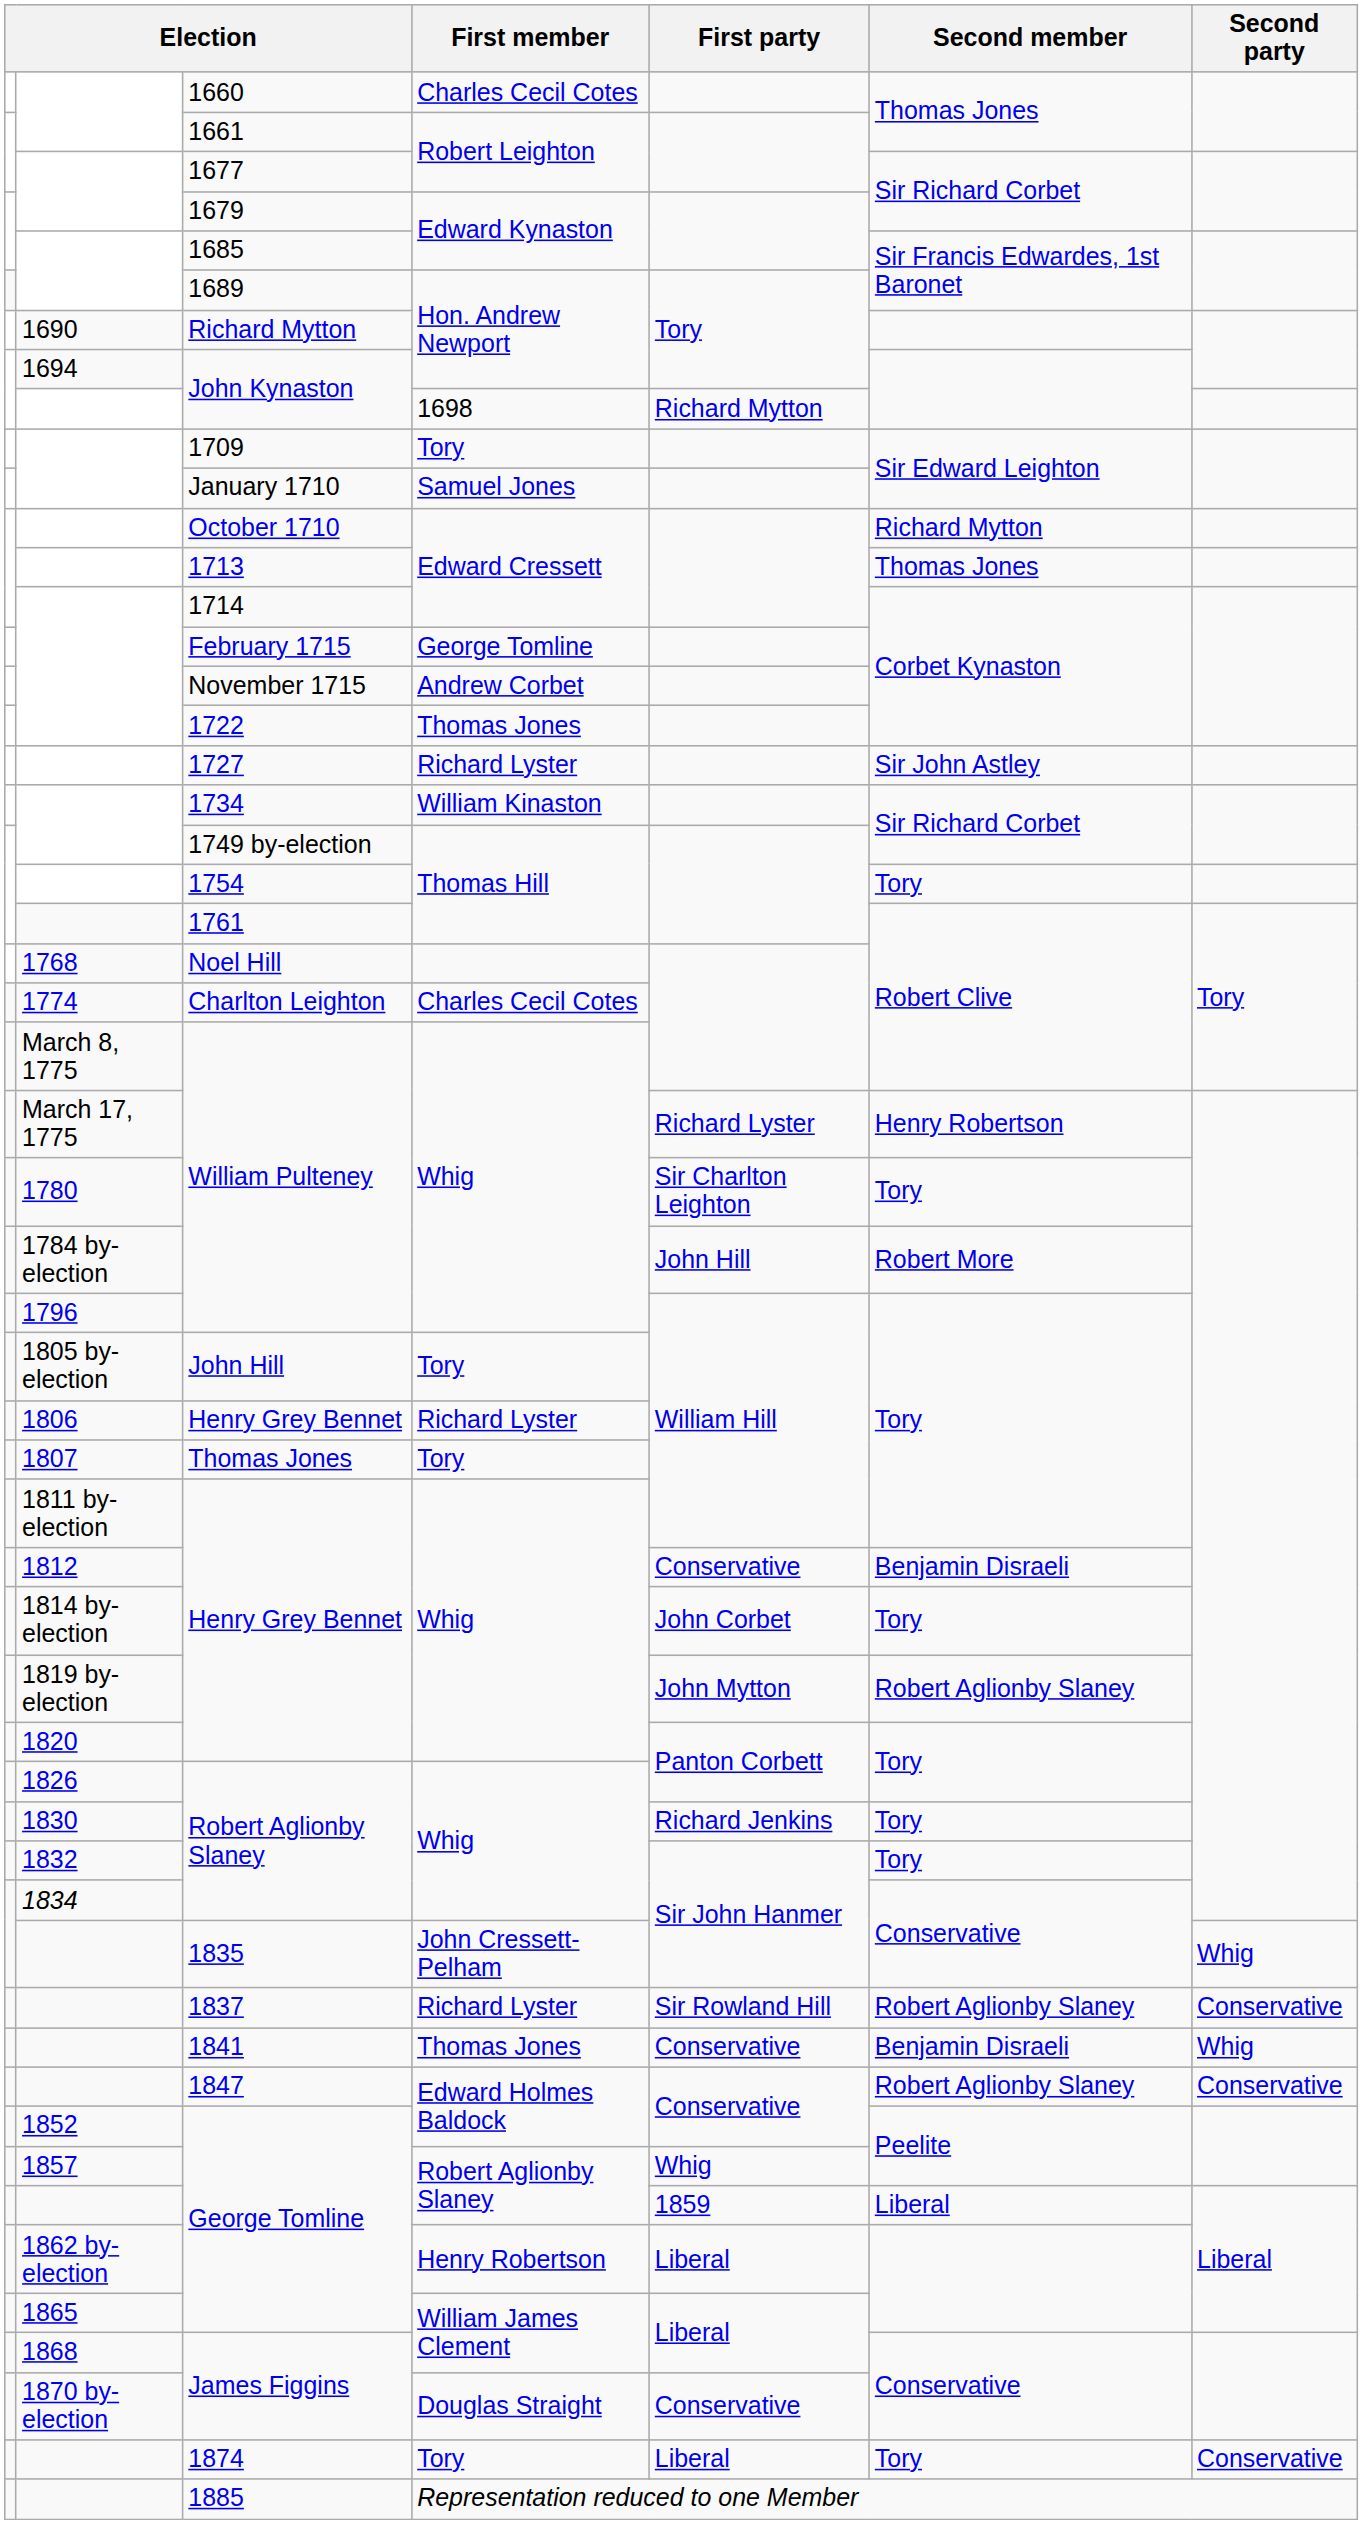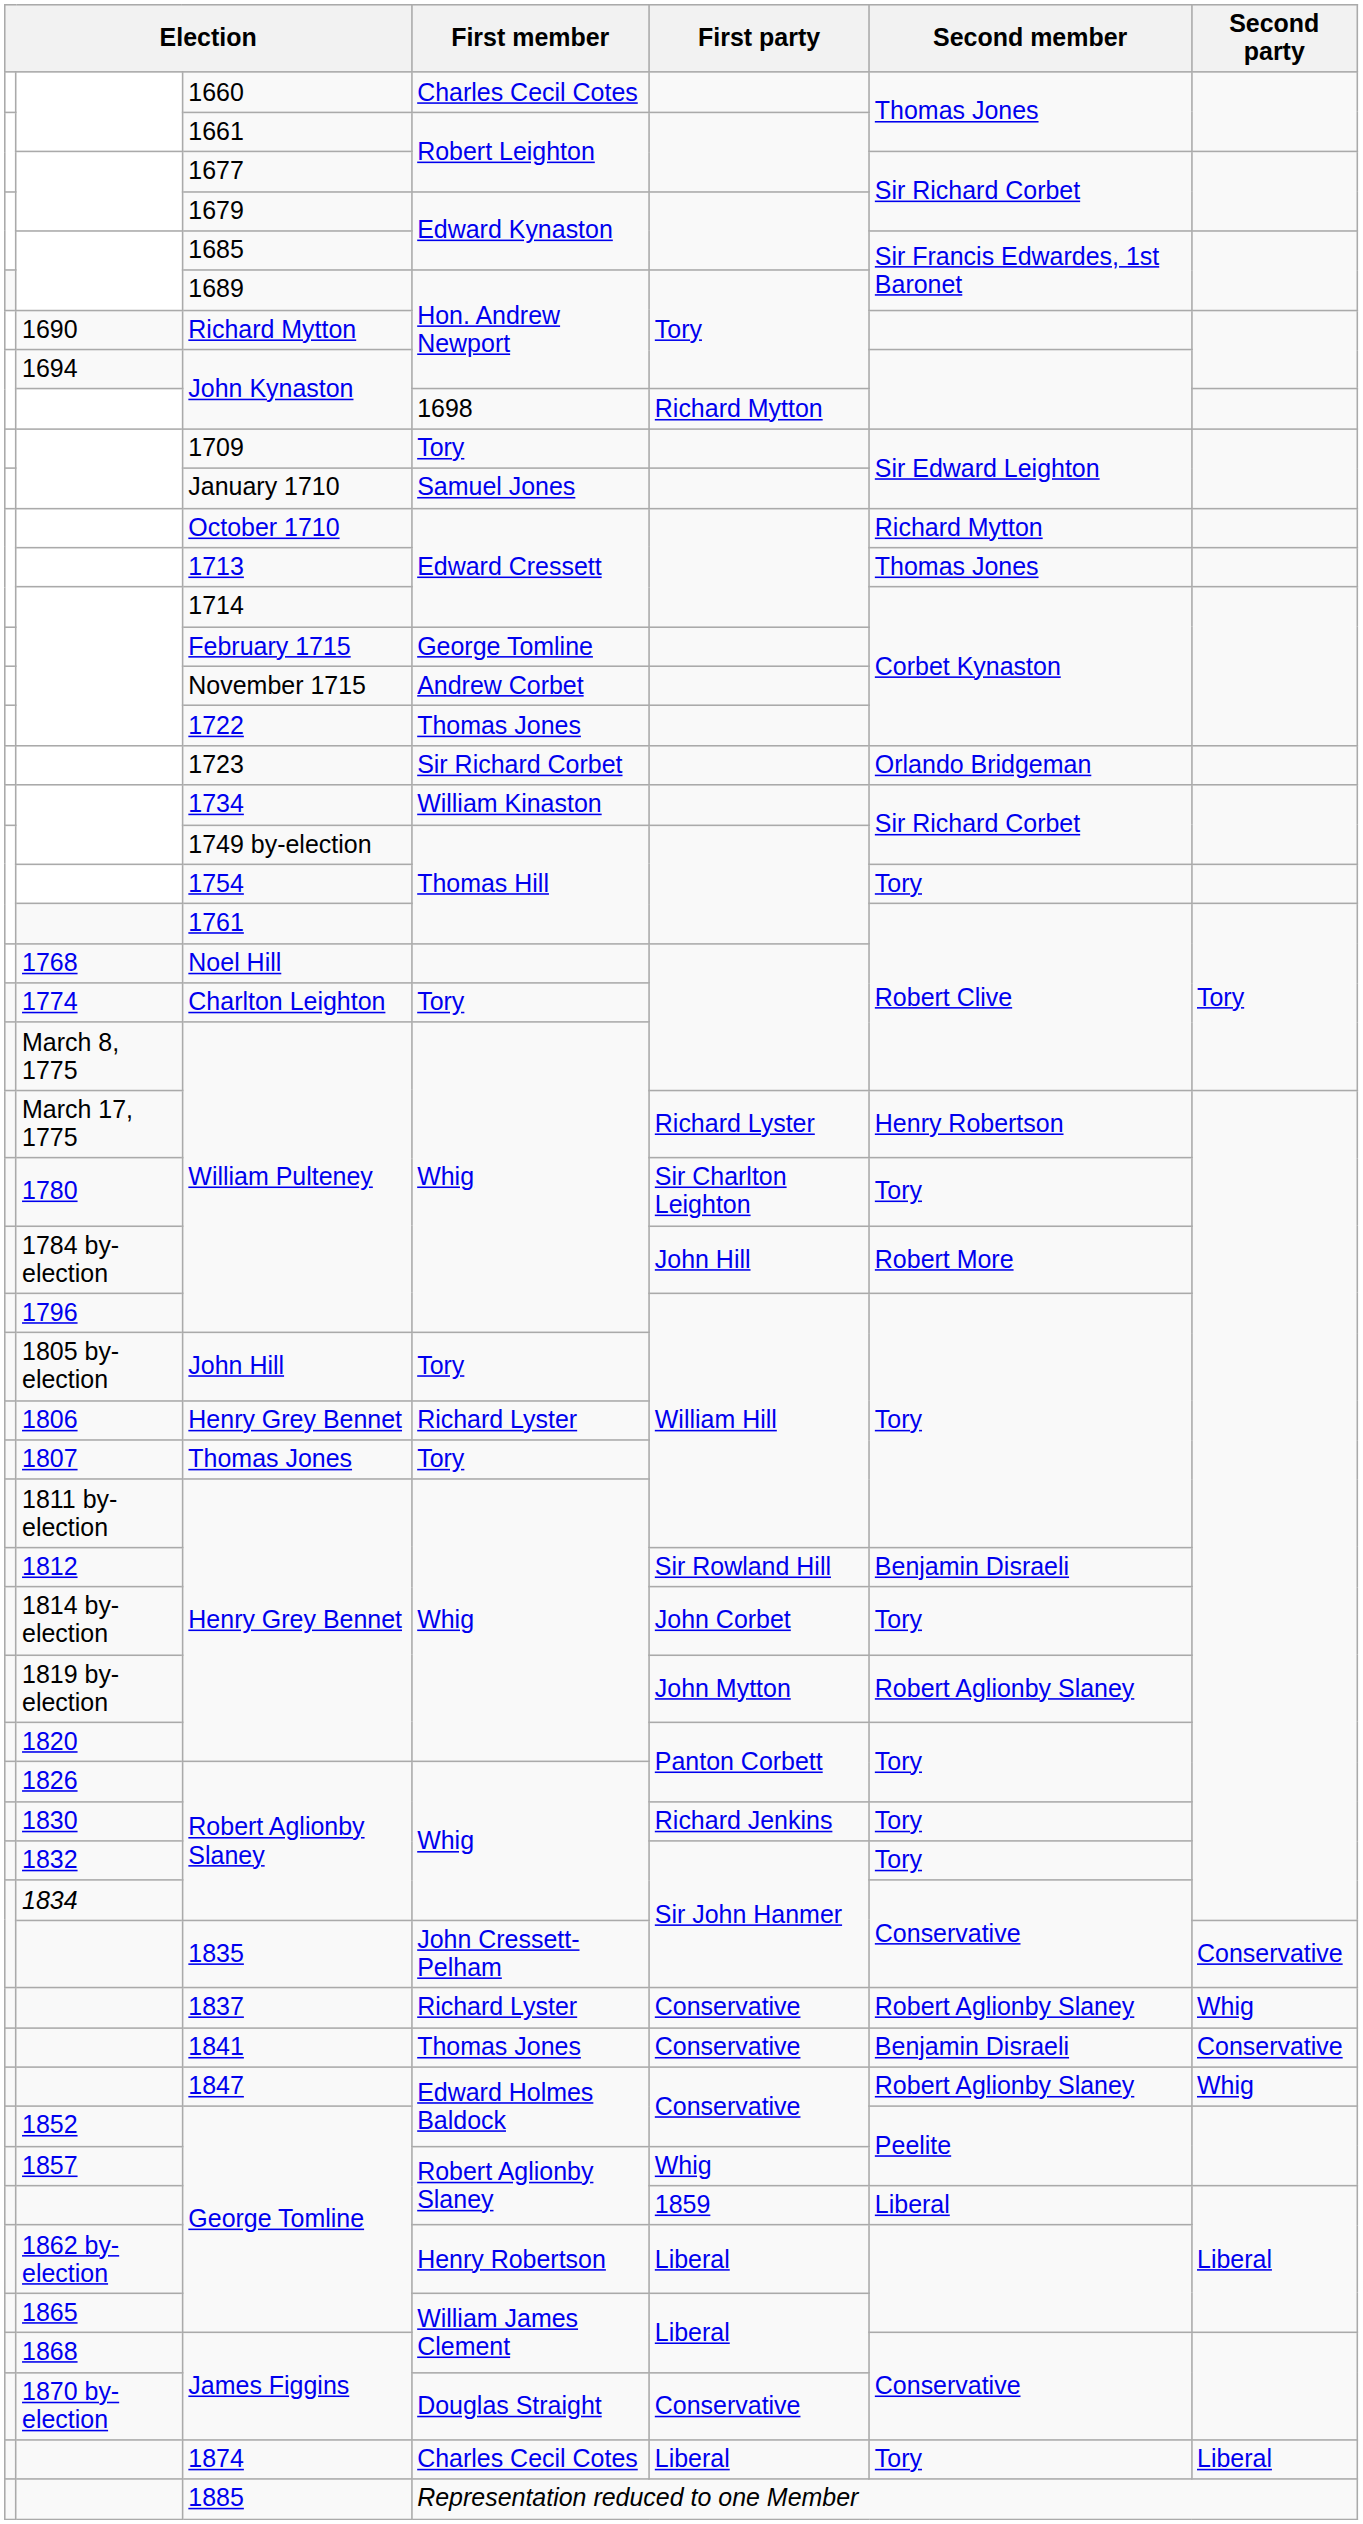+ row: 1723 | Sir Richard Corbet | Orlando Bridgeman
- row: 1727 | Richard Lyster | Sir John Astley
Charlton Leighton | First member: Charles Cecil Cotes -> Tory
1812 / Henry Grey Bennet | First party: Conservative -> Sir Rowland Hill
1835 | Second party: Whig -> Conservative
1837 | First party: Sir Rowland Hill -> Conservative
1837 | Second party: Conservative -> Whig
1841 | Second party: Whig -> Conservative
1847 | Second party: Conservative -> Whig
1874 | First member: Tory -> Charles Cecil Cotes
1874 | Second party: Conservative -> Liberal
